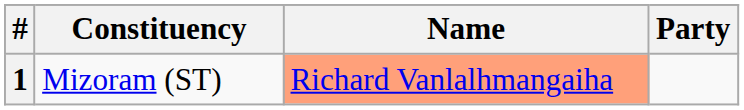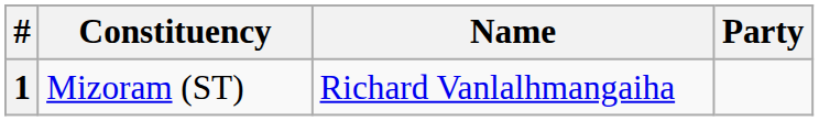1 | Name: lightsalmon background -> no background
